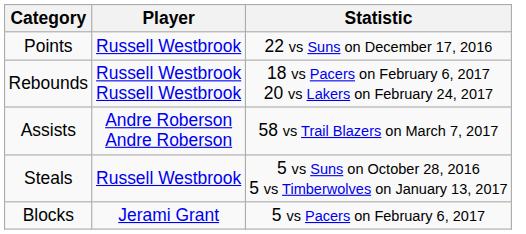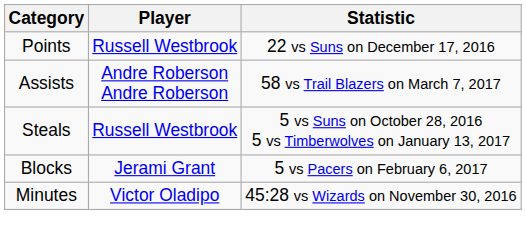- row: Rebounds | Russell Westbrook Russell Westbrook | 18 vs Pacers on February 6, 2017 20 vs Lakers on February 24, 2017
+ row: Minutes | Victor Oladipo | 45:28 vs Wizards on November 30, 2016
